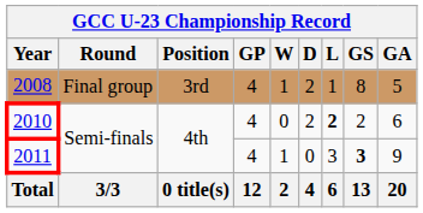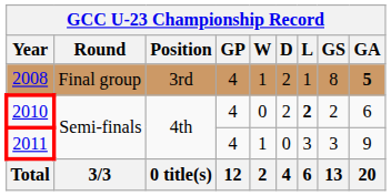2008 | GA: normal -> bold
2011 | GS: bold -> normal
